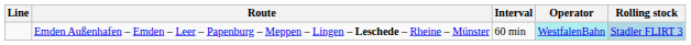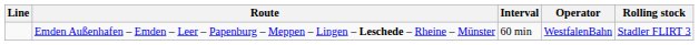row 2 | Operator: paleturquoise background -> no background
row 2 | Rolling stock: lightblue background -> no background
